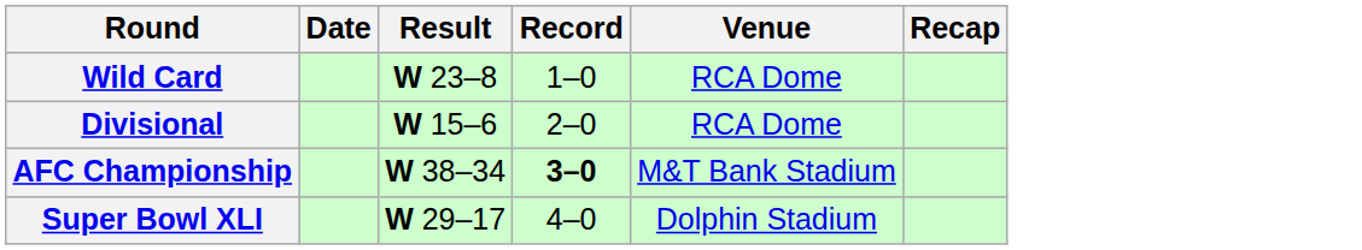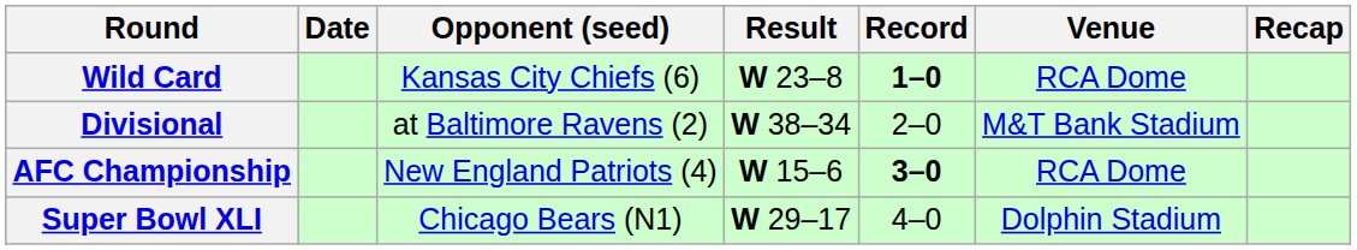+ column: Opponent (seed) | Kansas City Chiefs (6) | at Baltimore Ravens (2) | New England Patriots (4) | Chicago Bears (N1)
Wild Card | Record: normal -> bold
Divisional | Result: W 15–6 -> W 38–34
Divisional | Venue: RCA Dome -> M&T Bank Stadium
AFC Championship | Result: W 38–34 -> W 15–6
AFC Championship | Venue: M&T Bank Stadium -> RCA Dome
